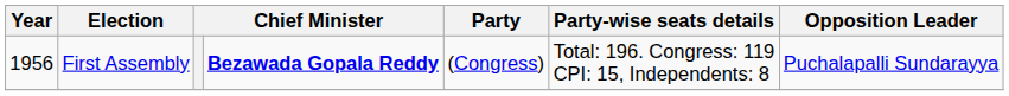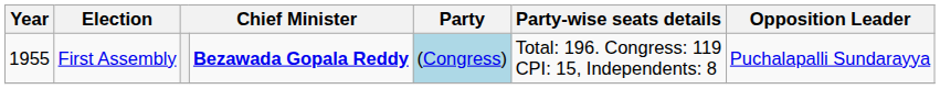First Assembly | Year: 1956 -> 1955
First Assembly | Party: no background -> lightblue background
